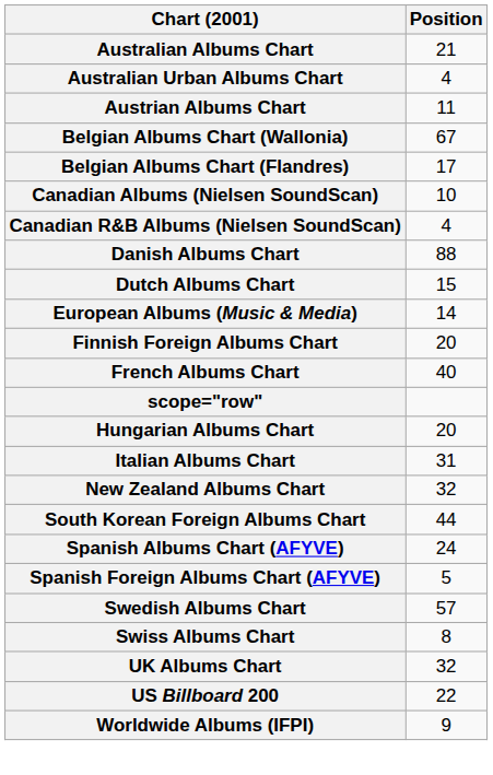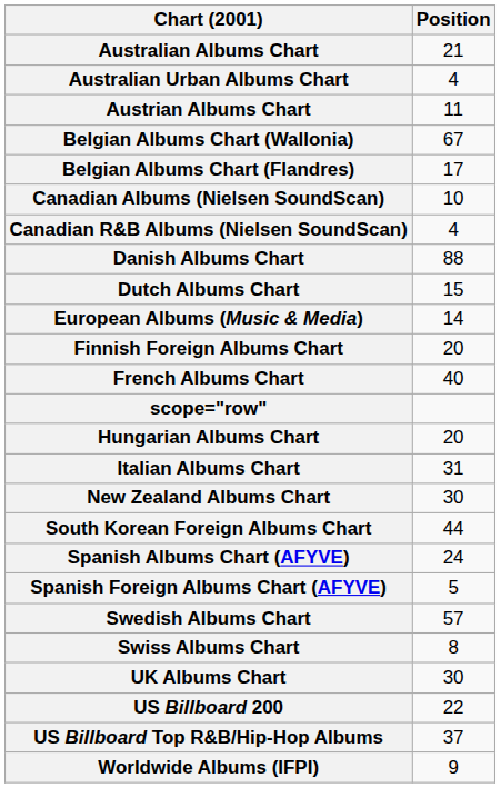New Zealand Albums Chart | Position: 32 -> 30
UK Albums Chart | Position: 32 -> 30
+ row: US Billboard Top R&B/Hip-Hop Albums | 37
